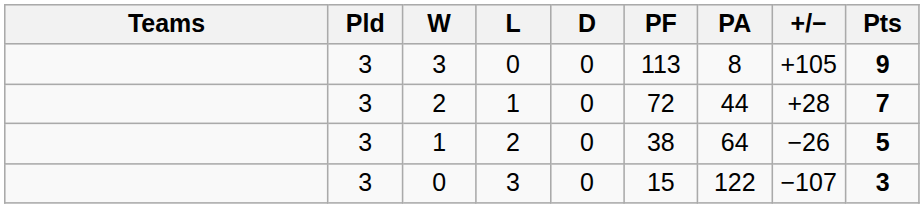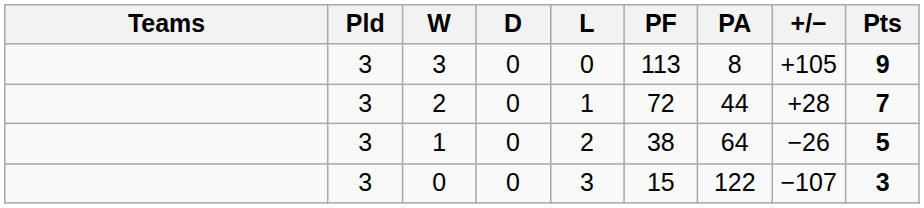columns swapped: D <-> L
